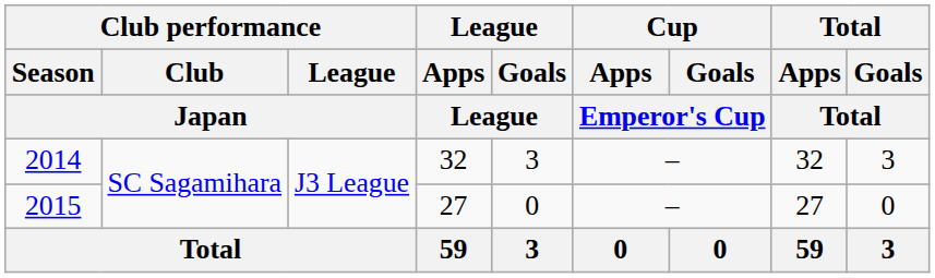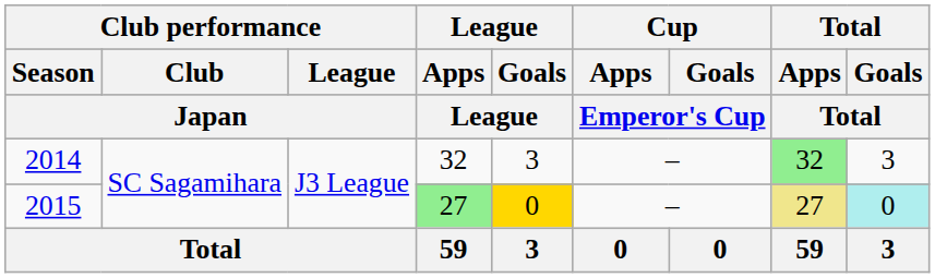2014 | Total / Apps / Total: no background -> lightgreen background
2015 | League / Apps / League: no background -> lightgreen background
2015 | League / Goals / League: no background -> gold background
2015 | Total / Apps / Total: no background -> khaki background
2015 | Total / Goals / Total: no background -> paleturquoise background
